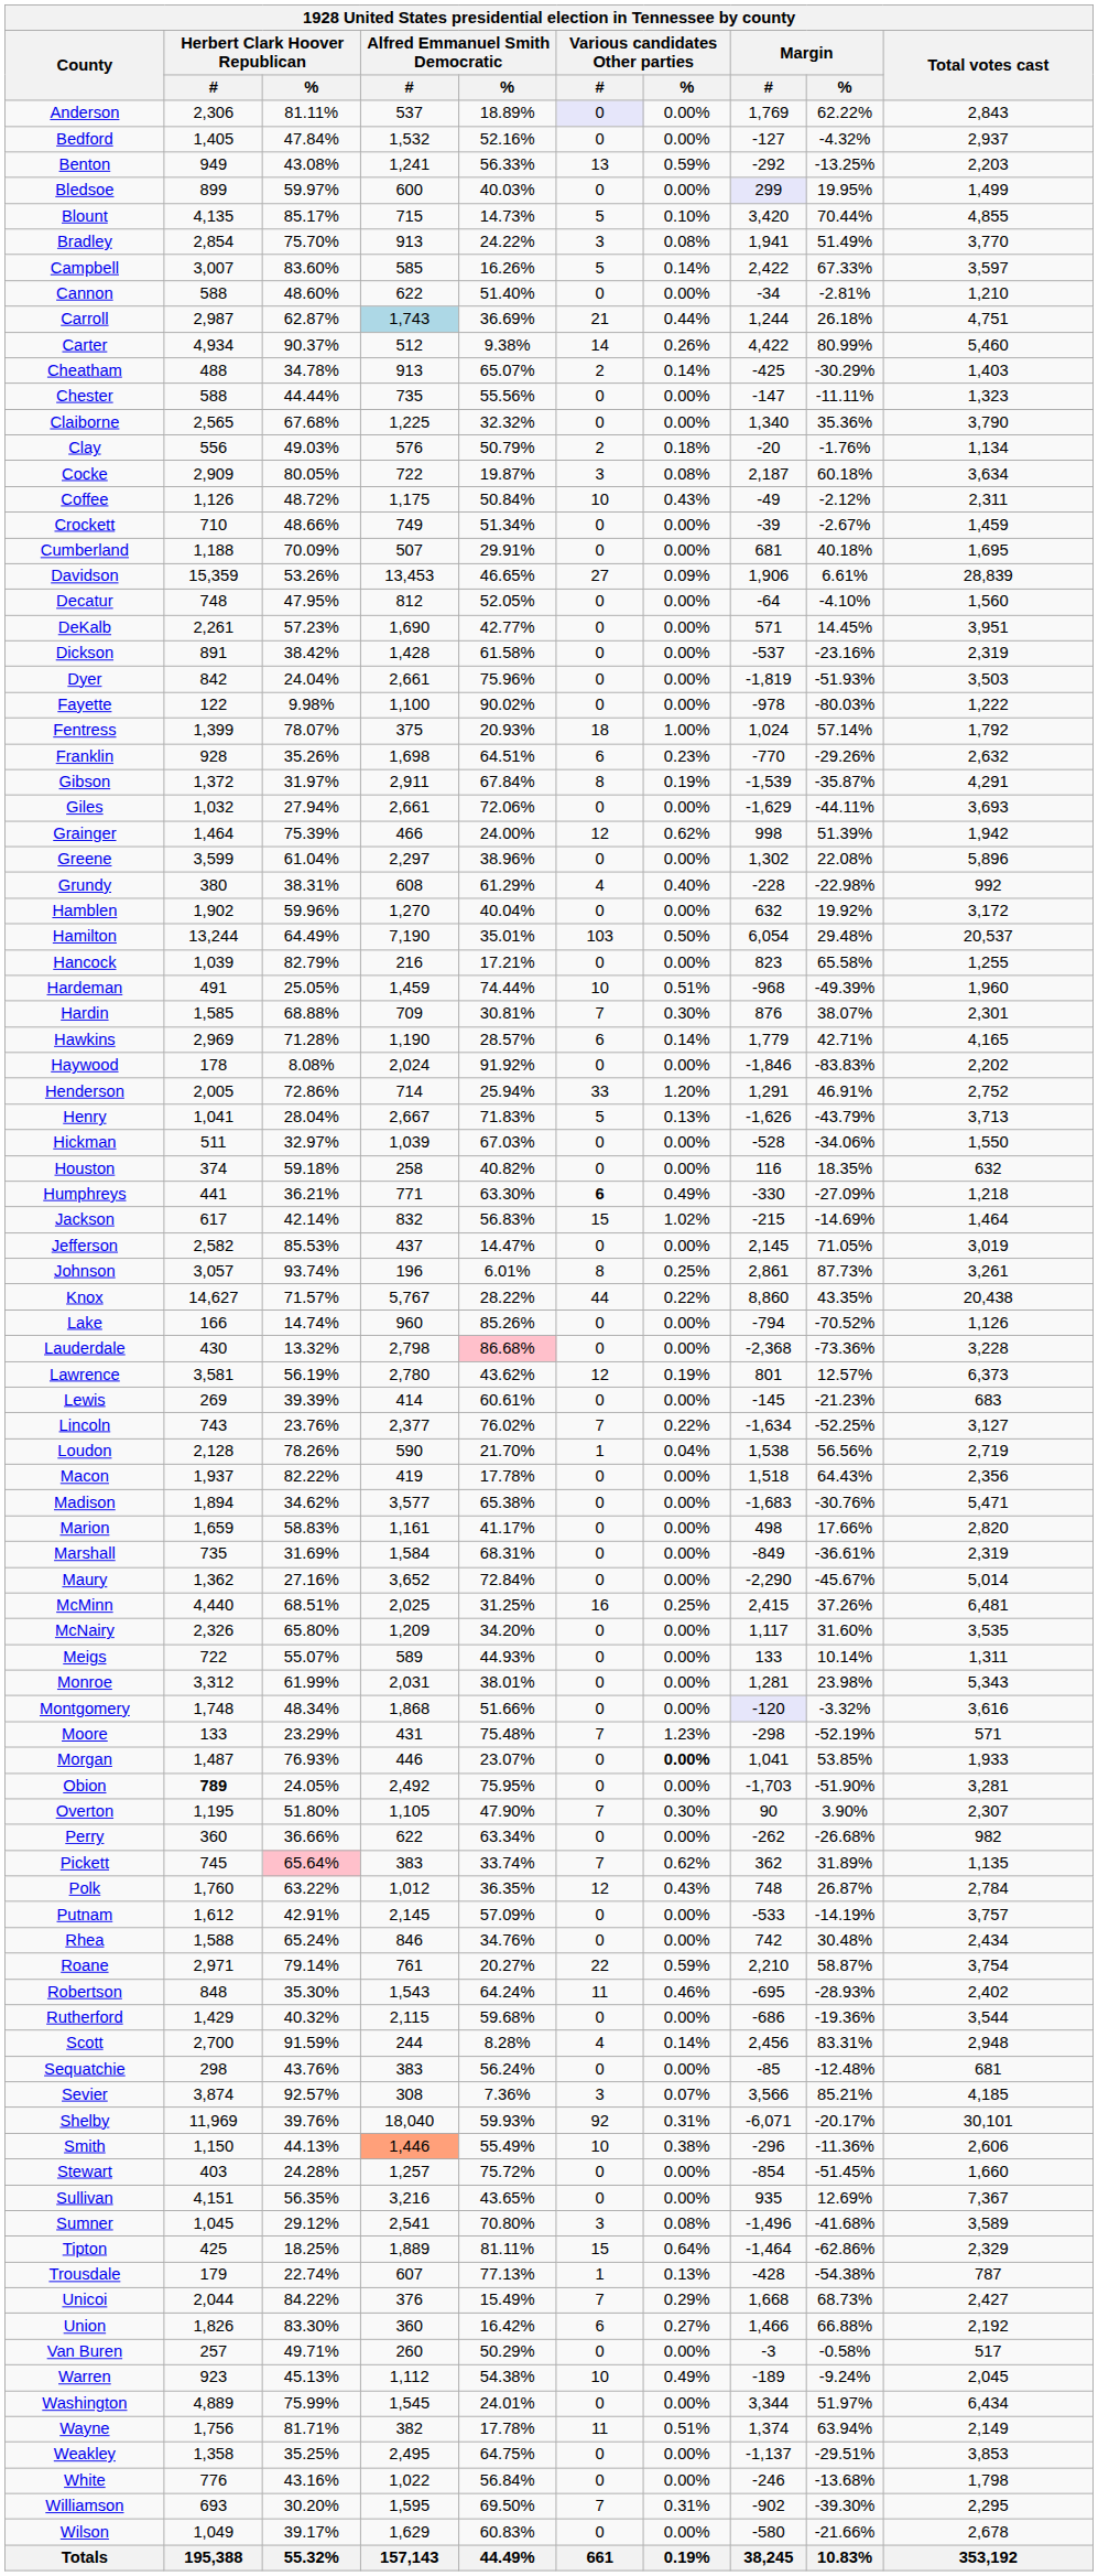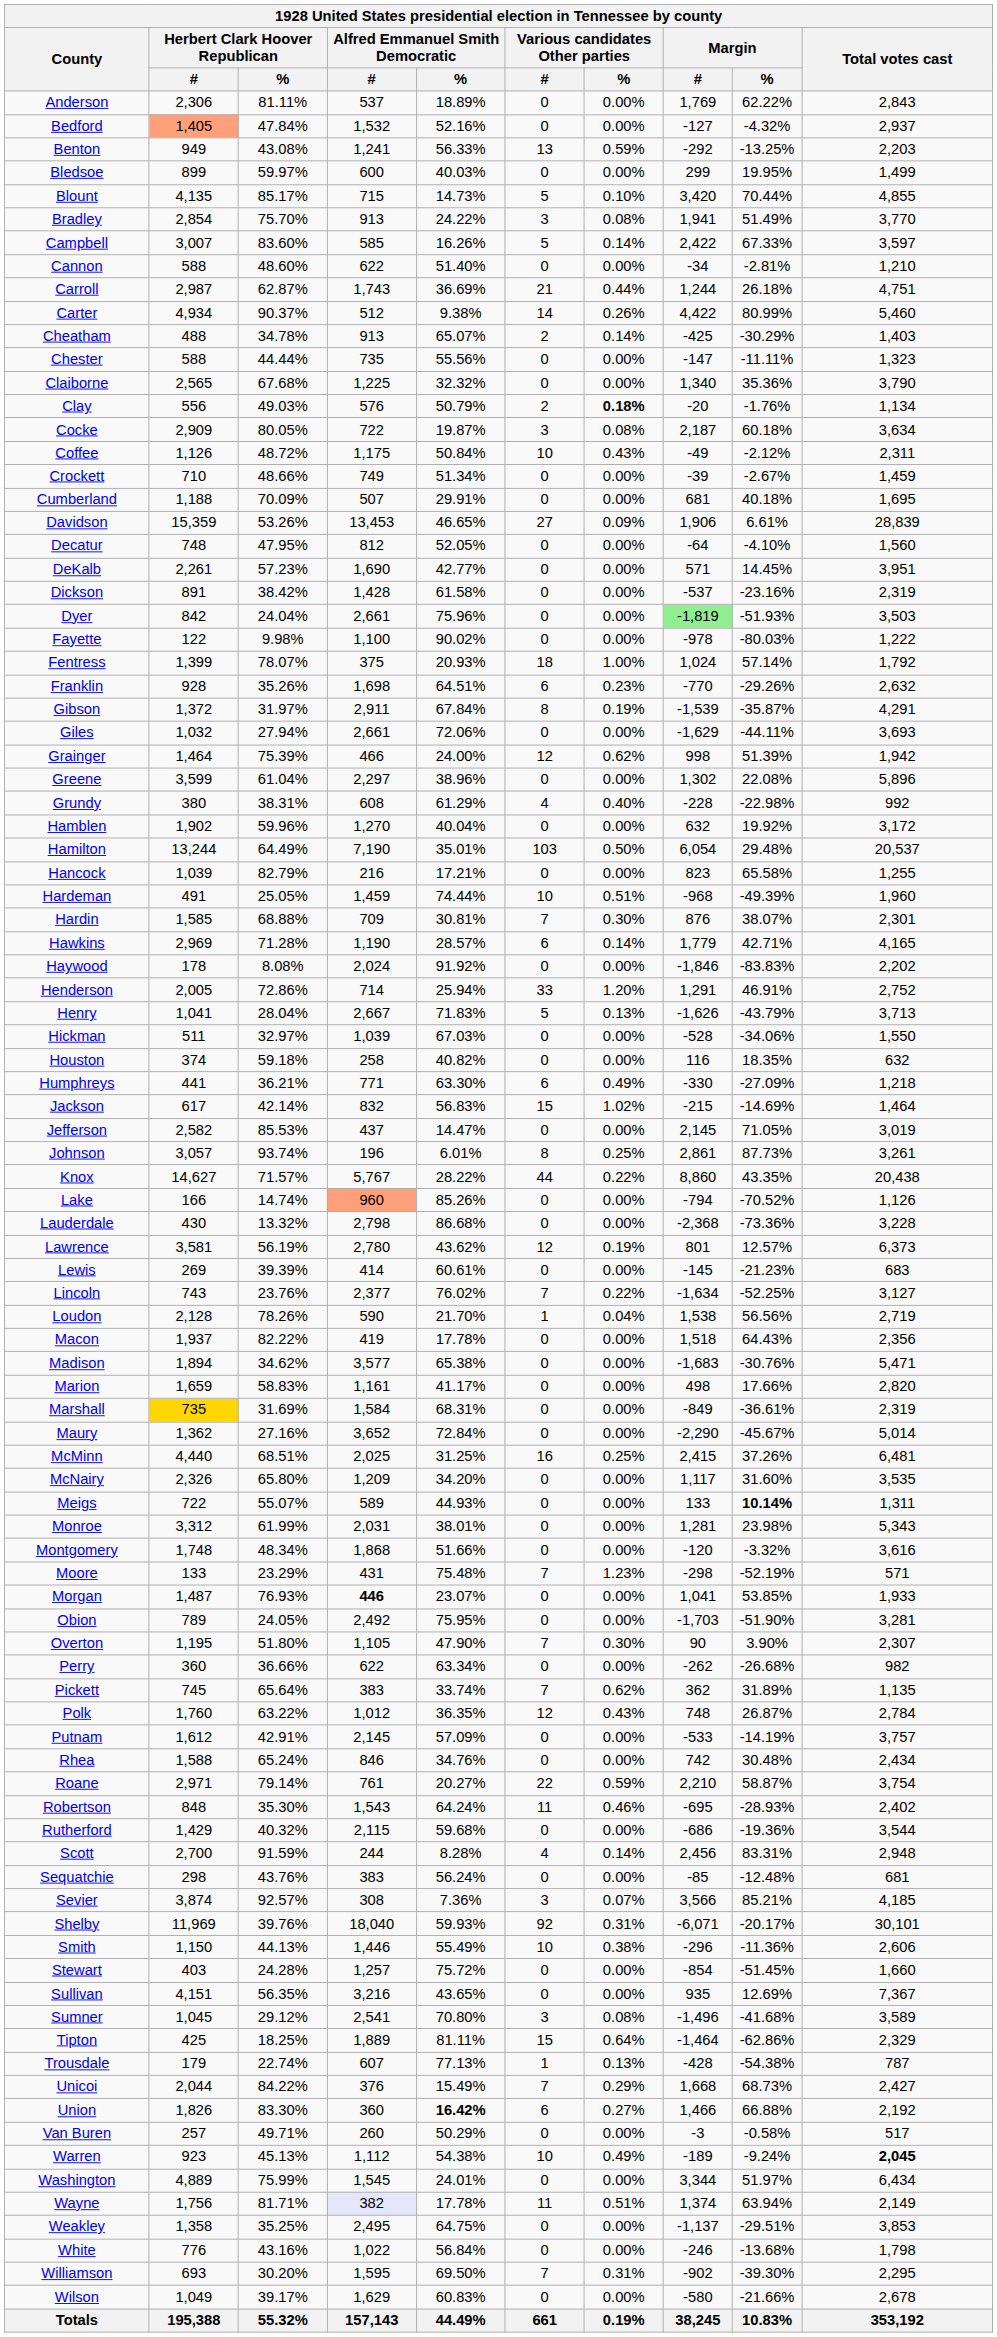Anderson | Various candidates Other parties / #: lavender background -> no background
Bedford | Herbert Clark Hoover Republican / #: no background -> lightsalmon background
Bledsoe | Margin / #: lavender background -> no background
Carroll | Alfred Emmanuel Smith Democratic / #: lightblue background -> no background
Clay | Various candidates Other parties / %: normal -> bold
Dyer | Margin / #: no background -> lightgreen background
Humphreys | Various candidates Other parties / #: bold -> normal
Lake | Alfred Emmanuel Smith Democratic / #: no background -> lightsalmon background
Lauderdale | Alfred Emmanuel Smith Democratic / %: pink background -> no background
Marshall | Herbert Clark Hoover Republican / #: no background -> gold background
Meigs | Margin / %: normal -> bold
Montgomery | Margin / #: lavender background -> no background
Morgan | Alfred Emmanuel Smith Democratic / #: normal -> bold
Morgan | Various candidates Other parties / %: bold -> normal
Obion | Herbert Clark Hoover Republican / #: bold -> normal
Pickett | Herbert Clark Hoover Republican / %: pink background -> no background
Smith | Alfred Emmanuel Smith Democratic / #: lightsalmon background -> no background
Union | Alfred Emmanuel Smith Democratic / %: normal -> bold
Warren | Total votes cast: normal -> bold
Wayne | Alfred Emmanuel Smith Democratic / #: no background -> lavender background
